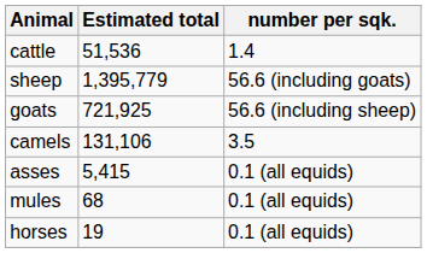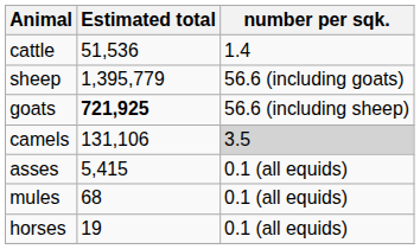goats | Estimated total: normal -> bold
camels | number per sqk.: no background -> lightgrey background
